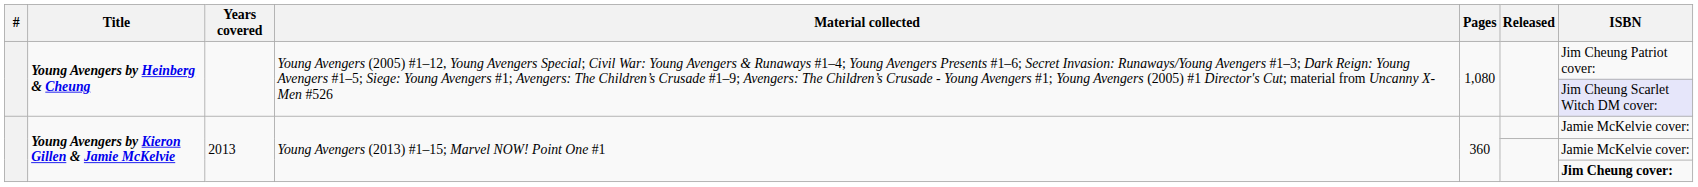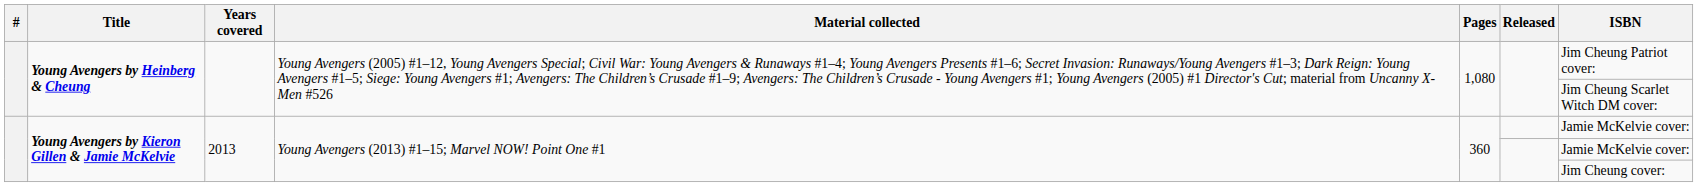row 3 | ISBN: lavender background -> no background
row 6 | ISBN: bold -> normal
